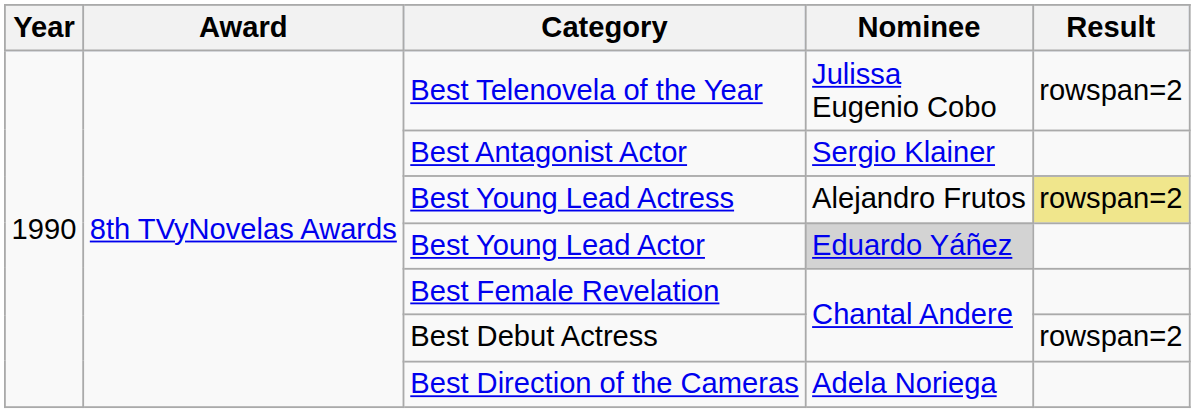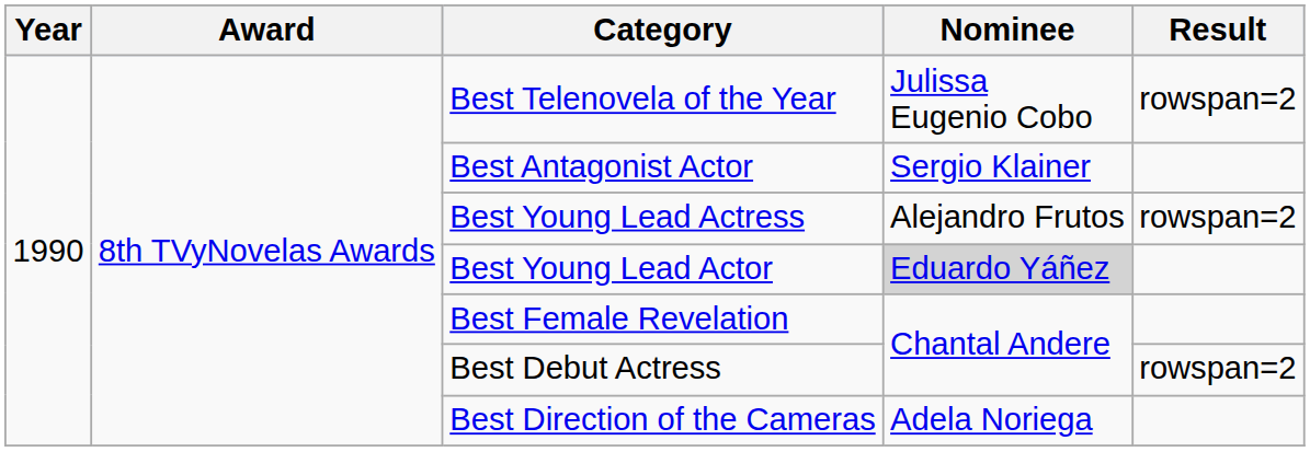Best Young Lead Actress | Result: khaki background -> no background
